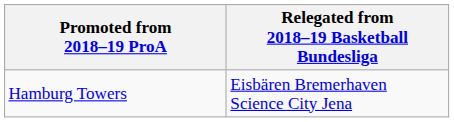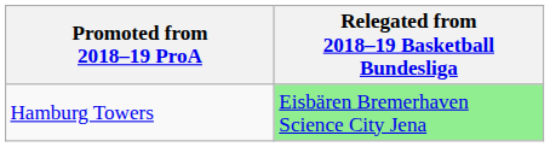Hamburg Towers | Relegated from 2018–19 Basketball Bundesliga: no background -> lightgreen background
